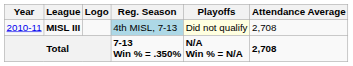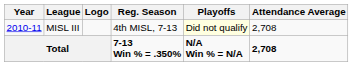2010-11 | League: bold -> normal
2010-11 | Reg. Season: lightblue background -> no background
